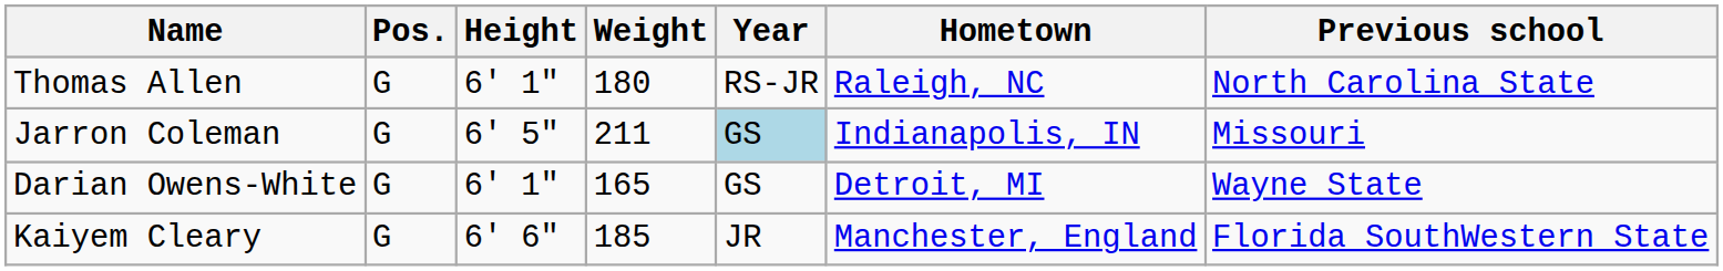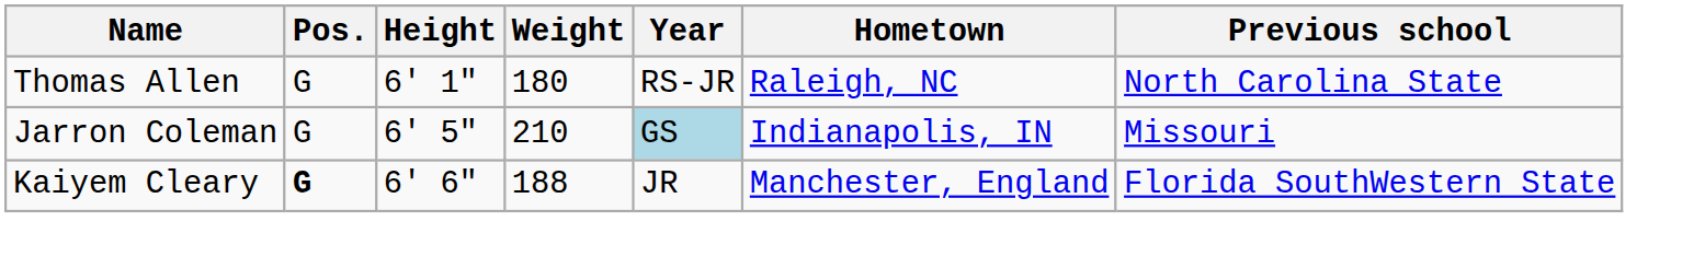Jarron Coleman | Weight: 211 -> 210
- row: Darian Owens-White | G | 6' 1" | 165 | GS | Detroit, MI | Wayne State
Kaiyem Cleary | Pos.: normal -> bold
Kaiyem Cleary | Weight: 185 -> 188
